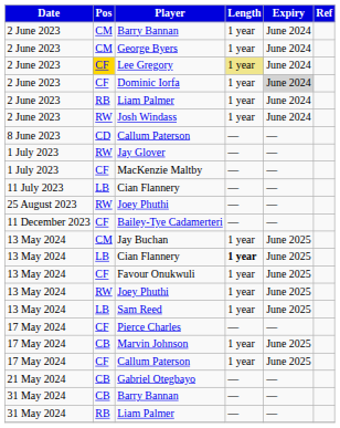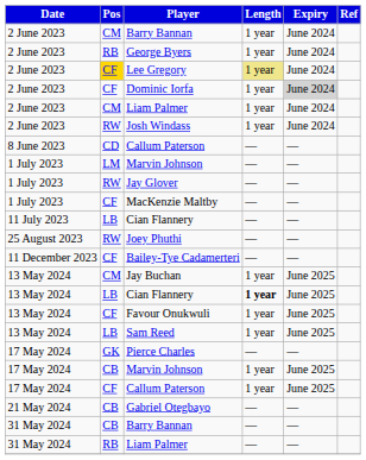George Byers | Pos: CM -> RB
2 June 2023 / Liam Palmer | Pos: RB -> CM
+ row: 1 July 2023 | LM | Marvin Johnson | — | —
- row: 13 May 2024 | RW | Joey Phuthi | 1 year | June 2025
Pierce Charles | Pos: CF -> GK
